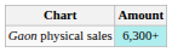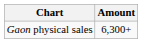Gaon physical sales | Amount: paleturquoise background -> no background
